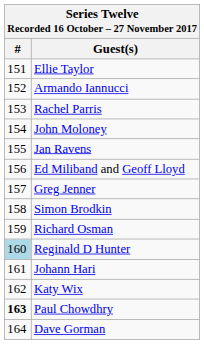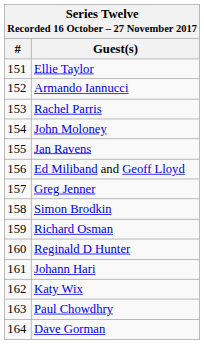Reginald D Hunter | #: lightblue background -> no background
Paul Chowdhry | #: bold -> normal
